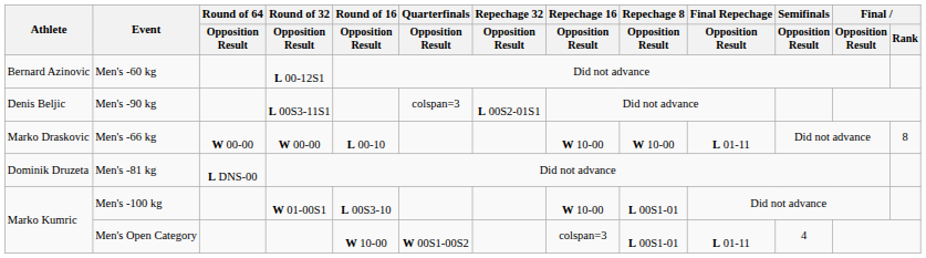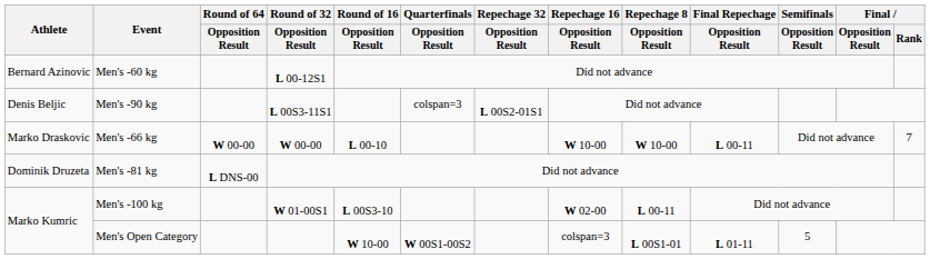Men's -66 kg | Final Repechage / Opposition Result: L 01-11 -> L 00-11
Men's -66 kg | Final / Rank: 8 -> 7
Men's -100 kg | Repechage 16 / Opposition Result: W 10-00 -> W 02-00
Men's -100 kg | Repechage 8 / Opposition Result: L 00S1-01 -> L 00-11
Men's Open Category | Semifinals / Opposition Result: 4 -> 5
